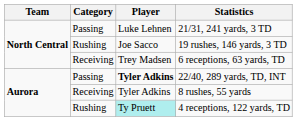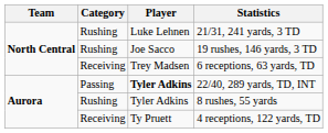21/31, 241 yards, 3 TD | Category: Passing -> Rushing
8 rushes, 55 yards | Category: Receiving -> Rushing
4 receptions, 122 yards, TD | Category: Rushing -> Receiving
4 receptions, 122 yards, TD | Player: paleturquoise background -> no background
